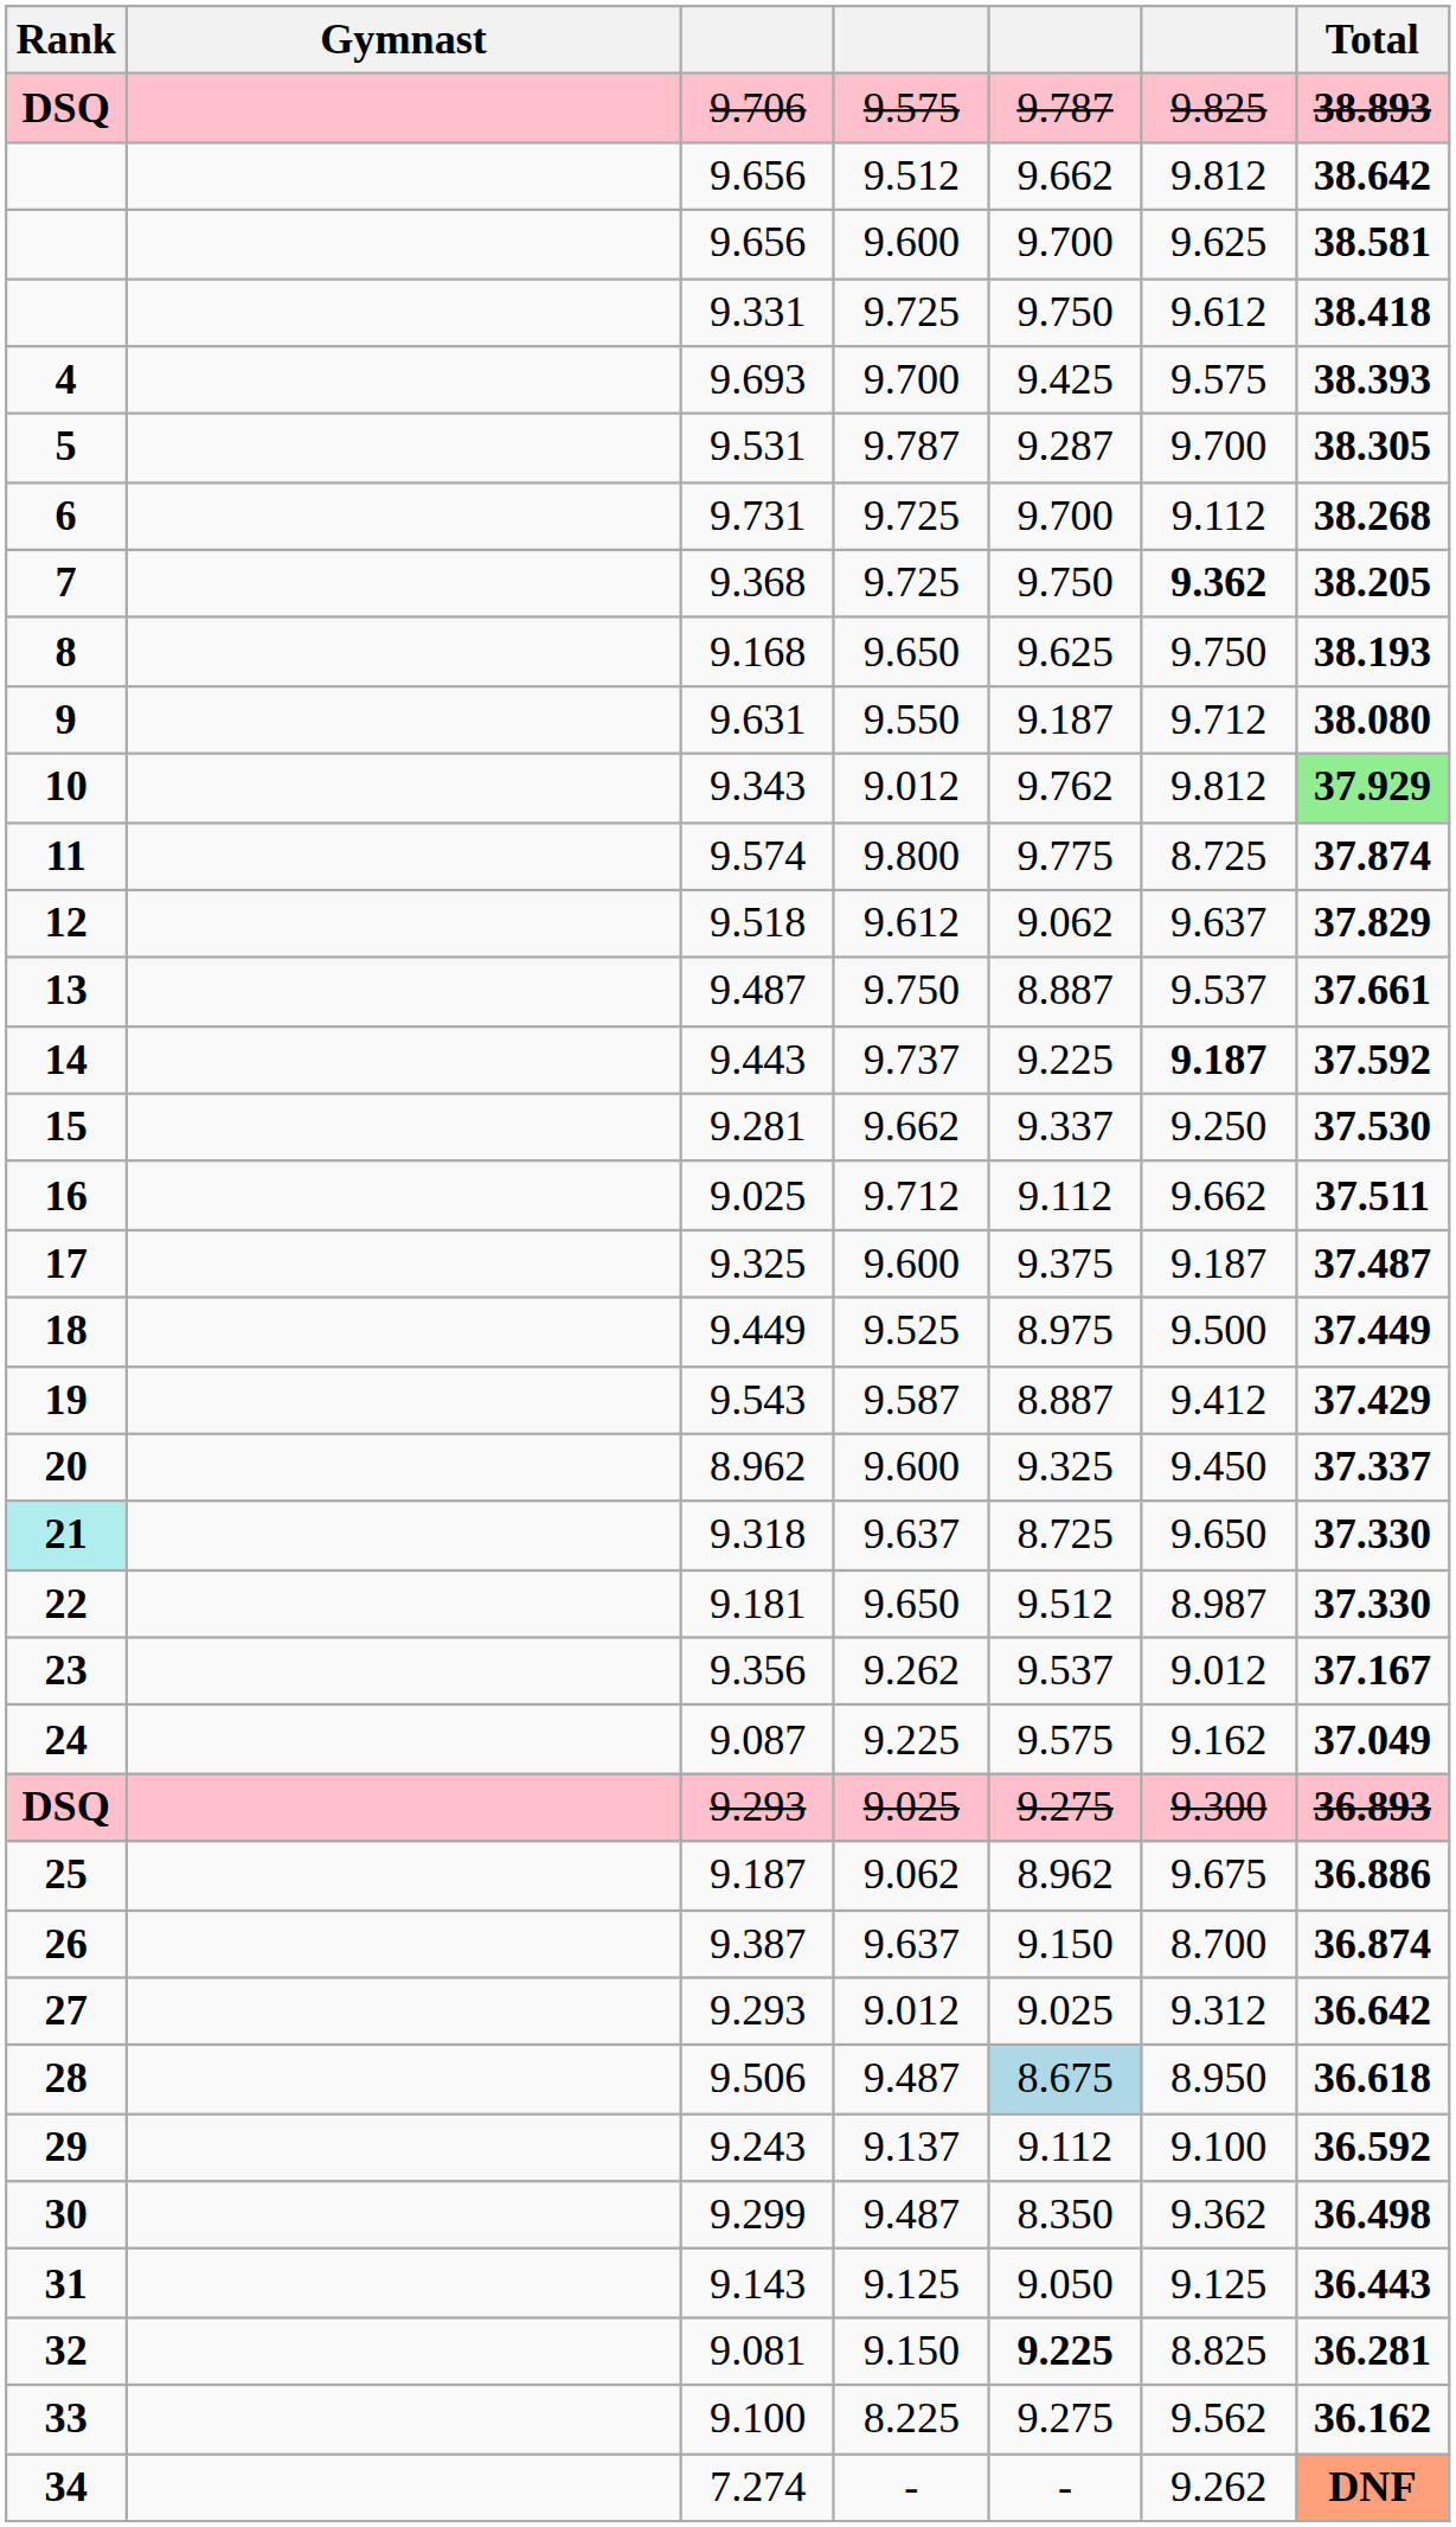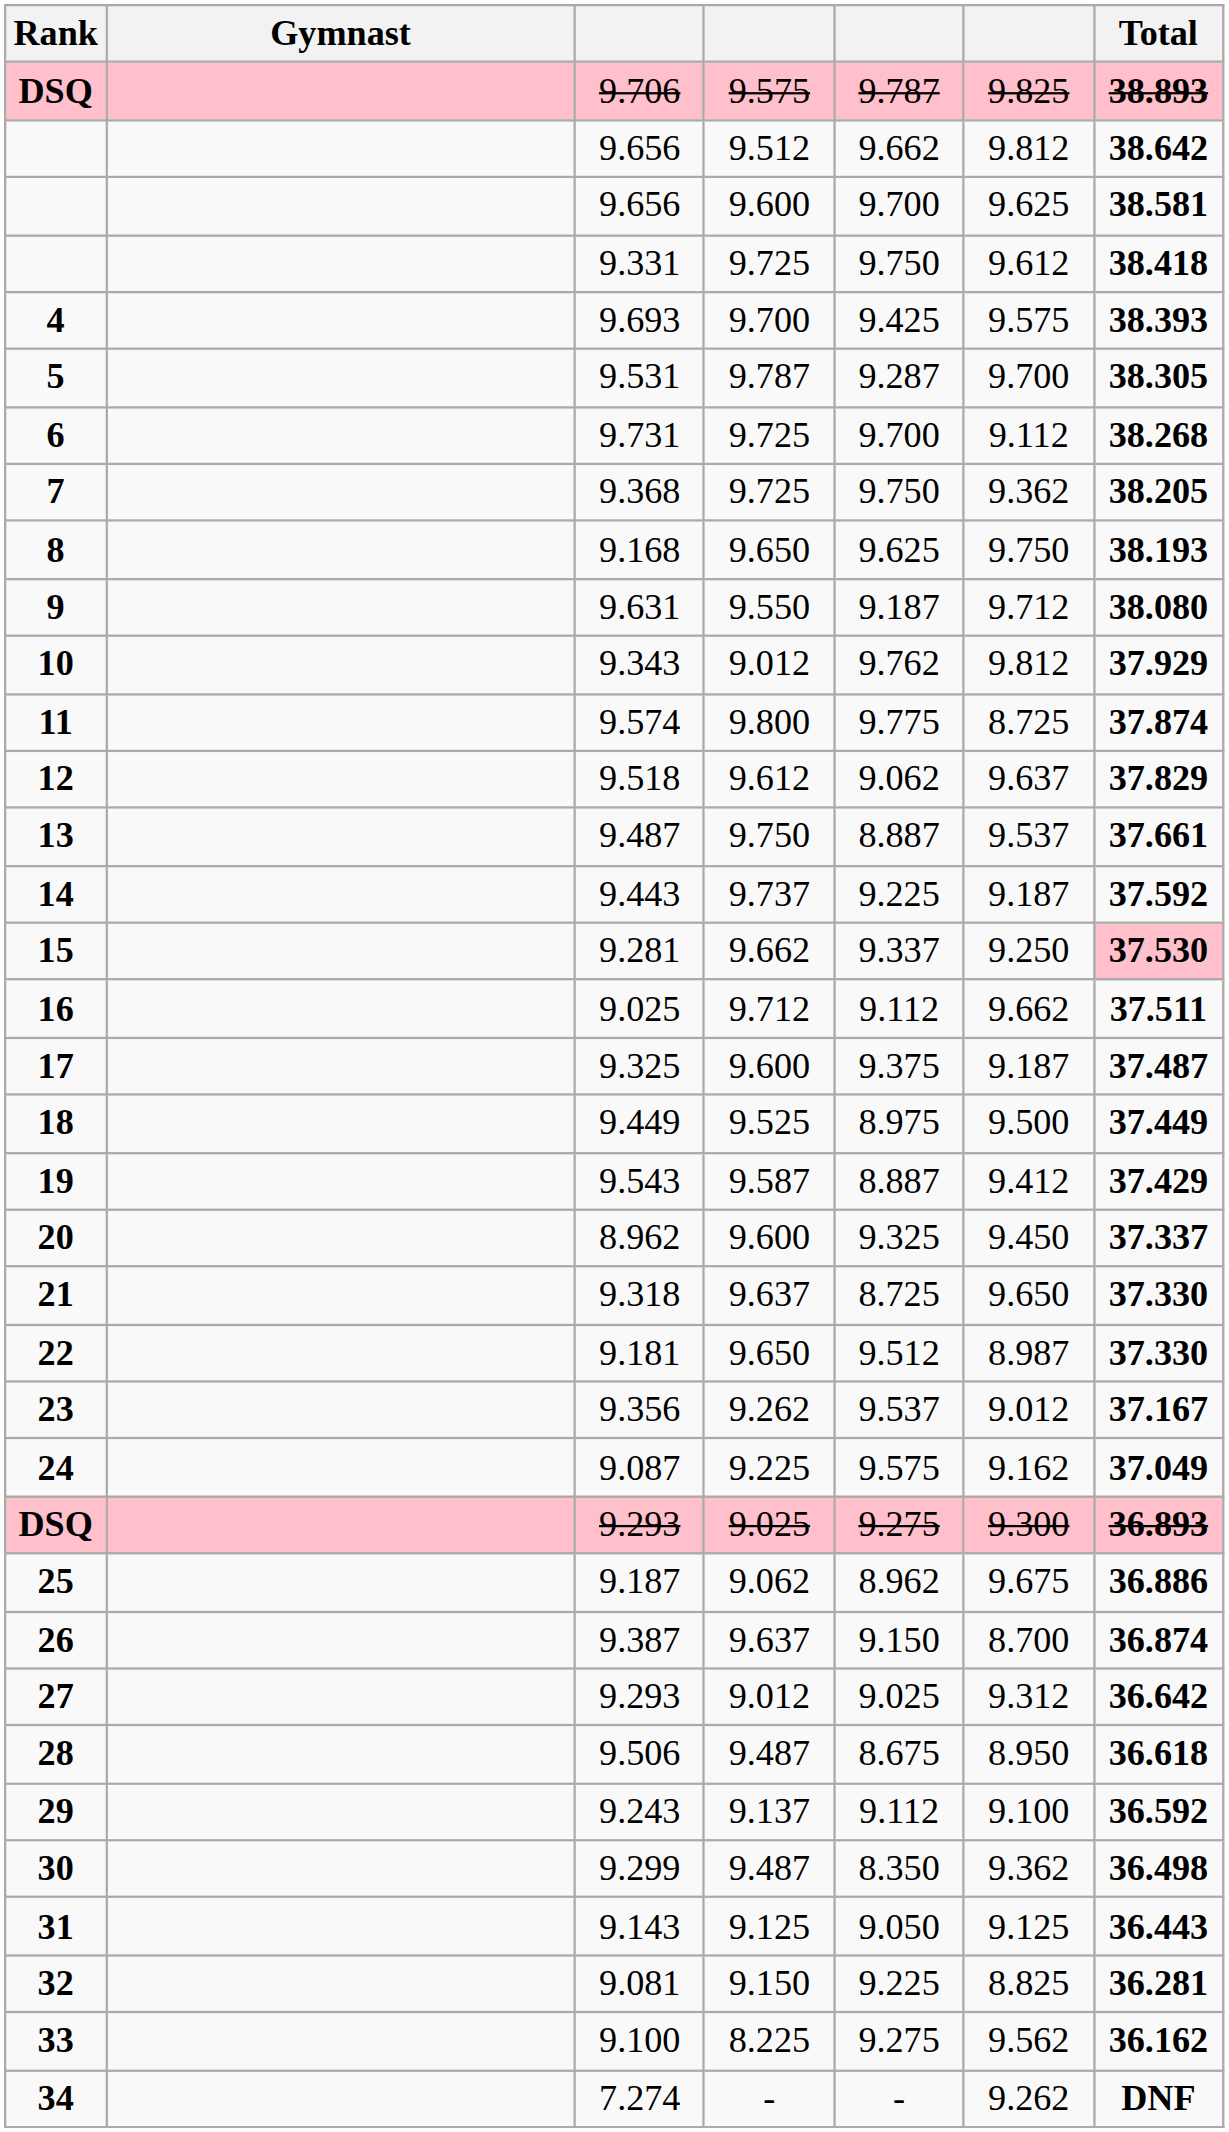9.368 | column 6: bold -> normal
9.343 | Total: lightgreen background -> no background
9.443 | column 6: bold -> normal
9.281 | Total: no background -> pink background
9.318 | Rank: paleturquoise background -> no background
9.506 | column 5: lightblue background -> no background
9.081 | column 5: bold -> normal
7.274 | Total: lightsalmon background -> no background
